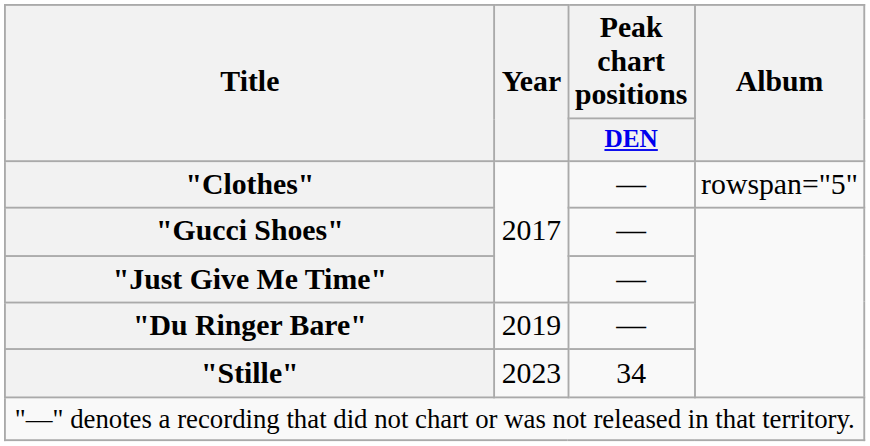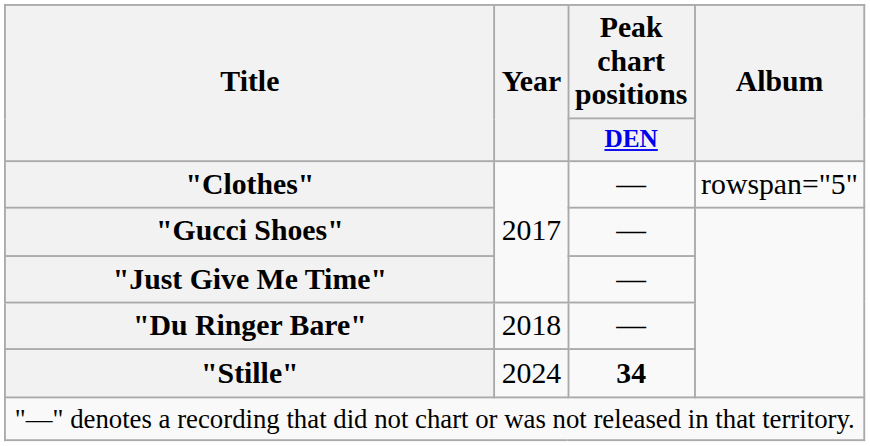"Du Ringer Bare" | Year: 2019 -> 2018
"Stille" | Year: 2023 -> 2024
"Stille" | Peak chart positions / DEN: normal -> bold
